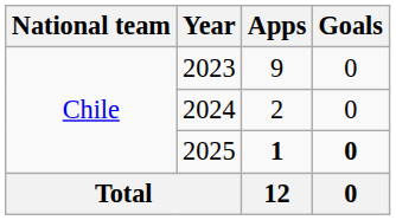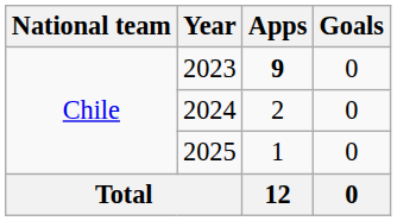2023 | Apps: normal -> bold
2025 | Apps: bold -> normal
2025 | Goals: bold -> normal
